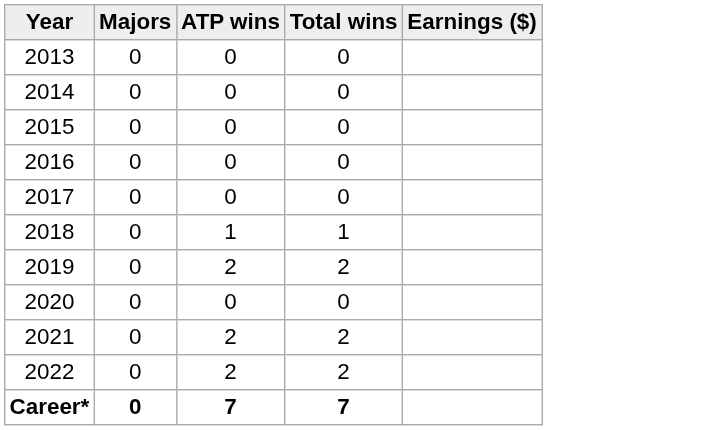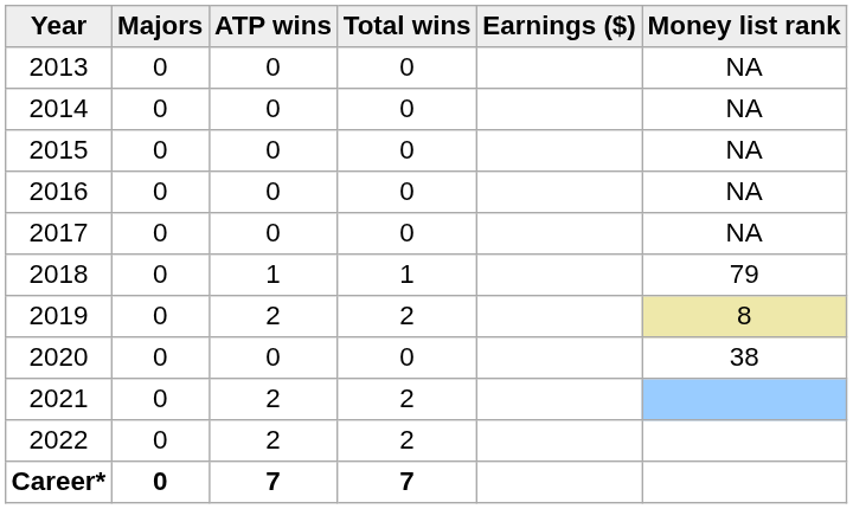+ column: Money list rank | NA | NA | NA | NA | NA | 79 | 8 | 38
